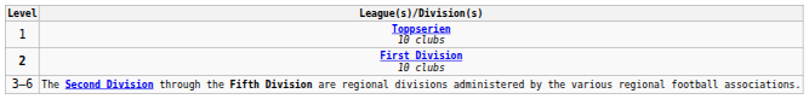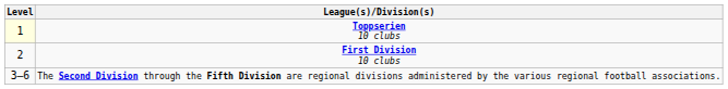Toppserien 10 clubs | Level: no background -> lightyellow background
First Division 10 clubs | Level: bold -> normal
